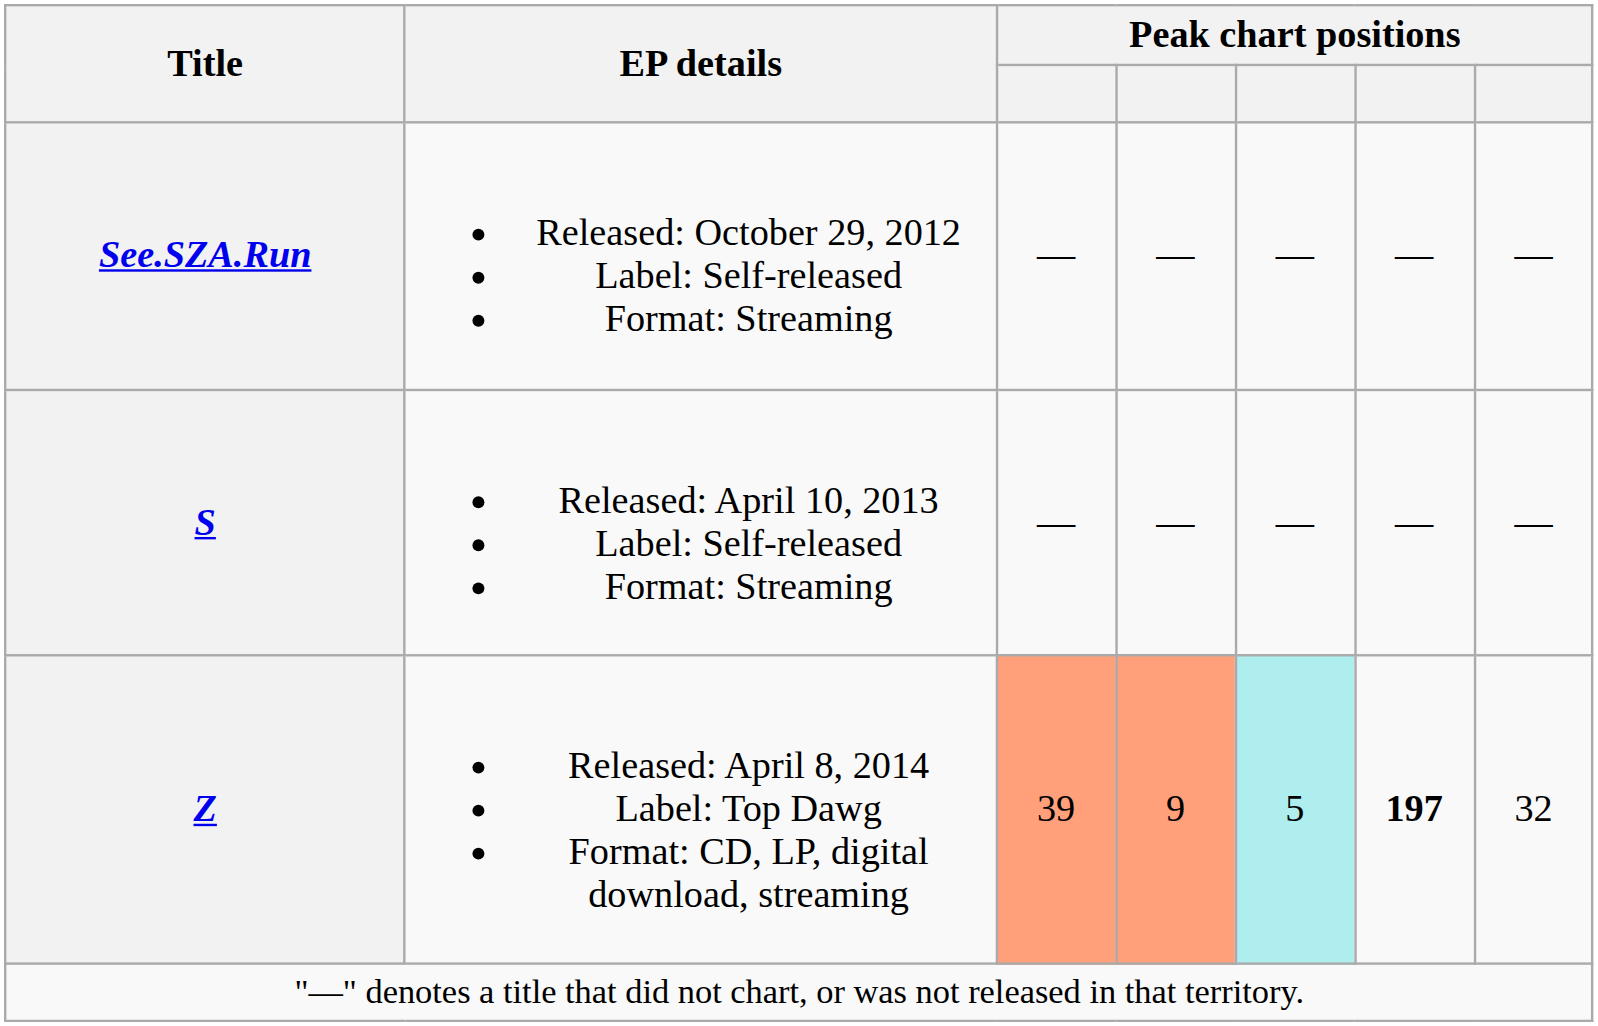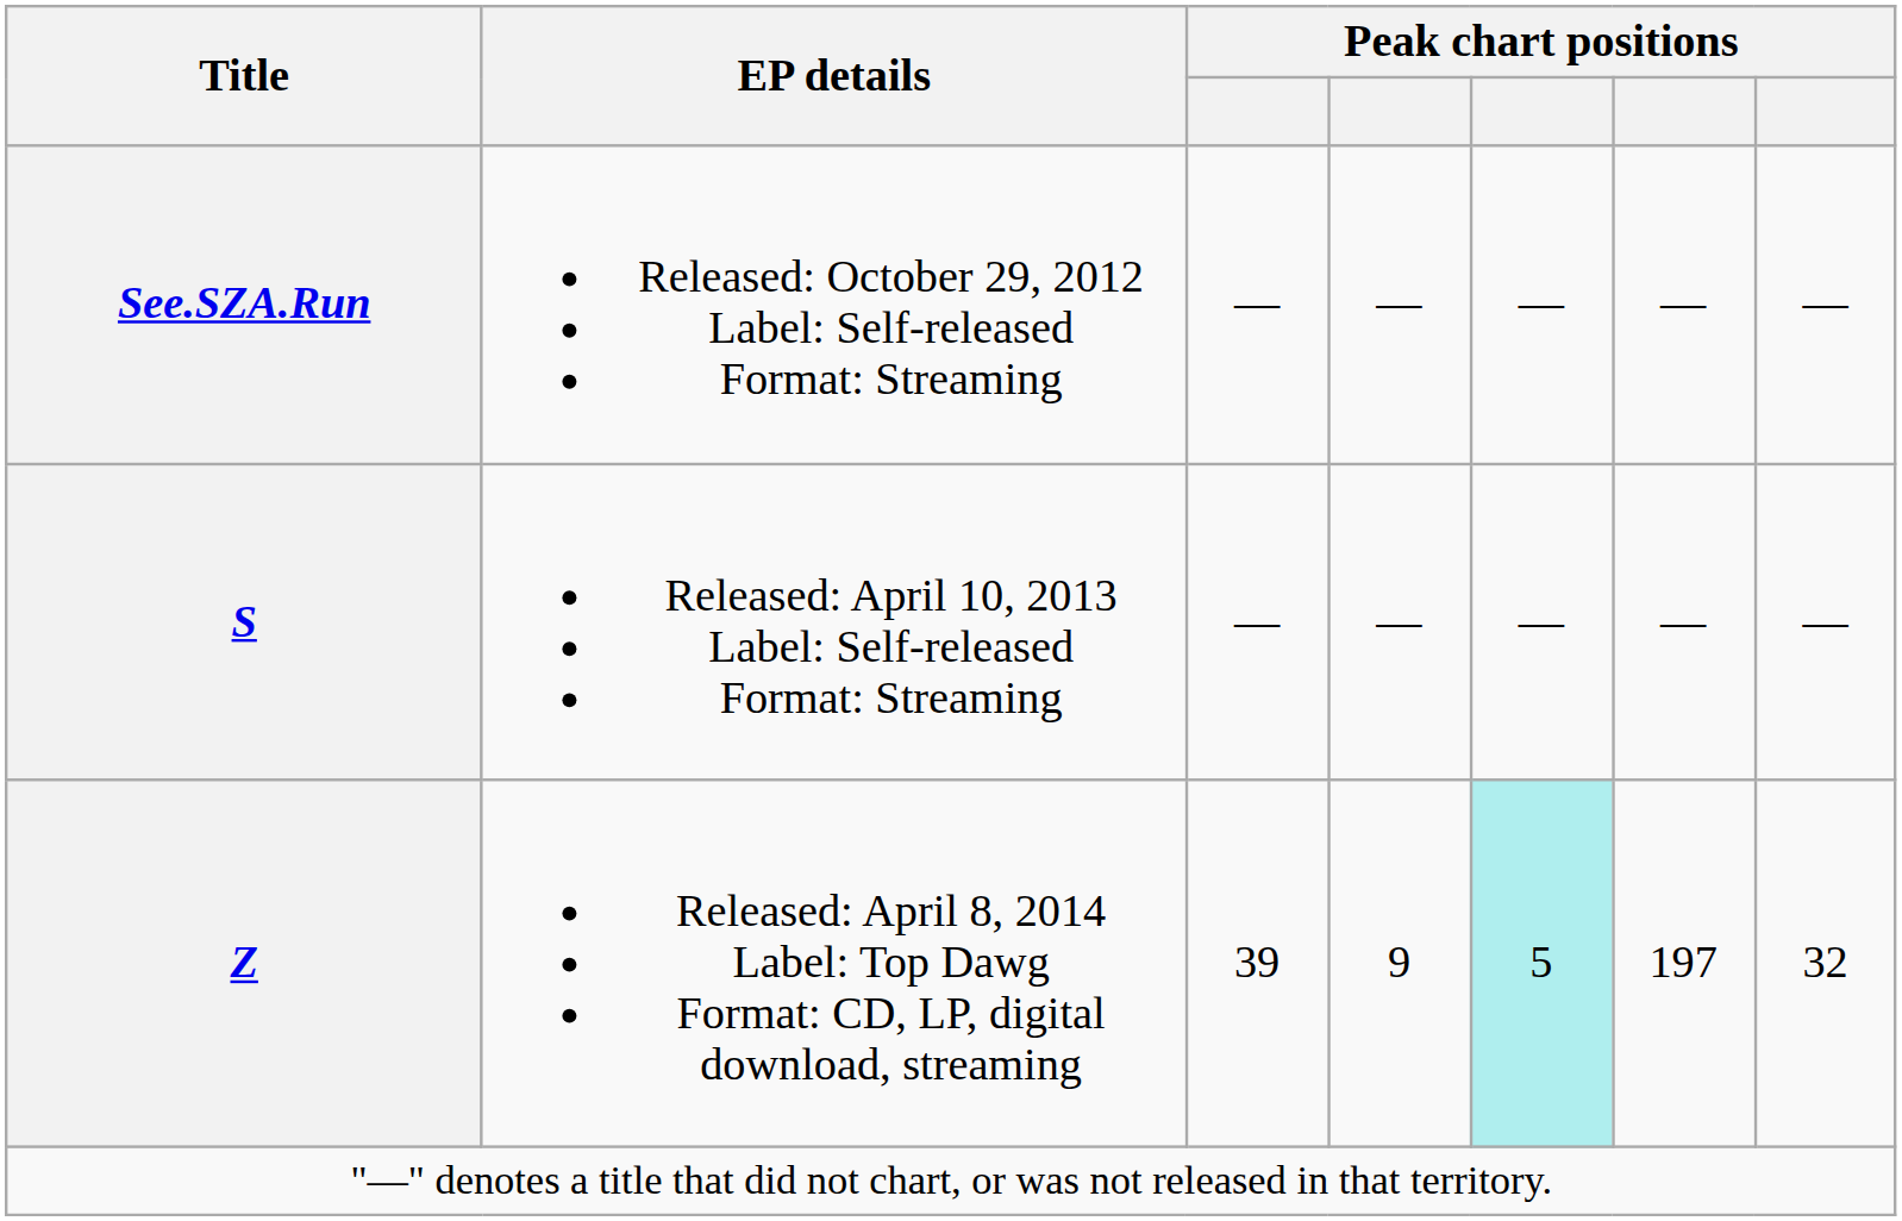Z | column 3: lightsalmon background -> no background
Z | column 4: lightsalmon background -> no background
Z | column 6: bold -> normal
